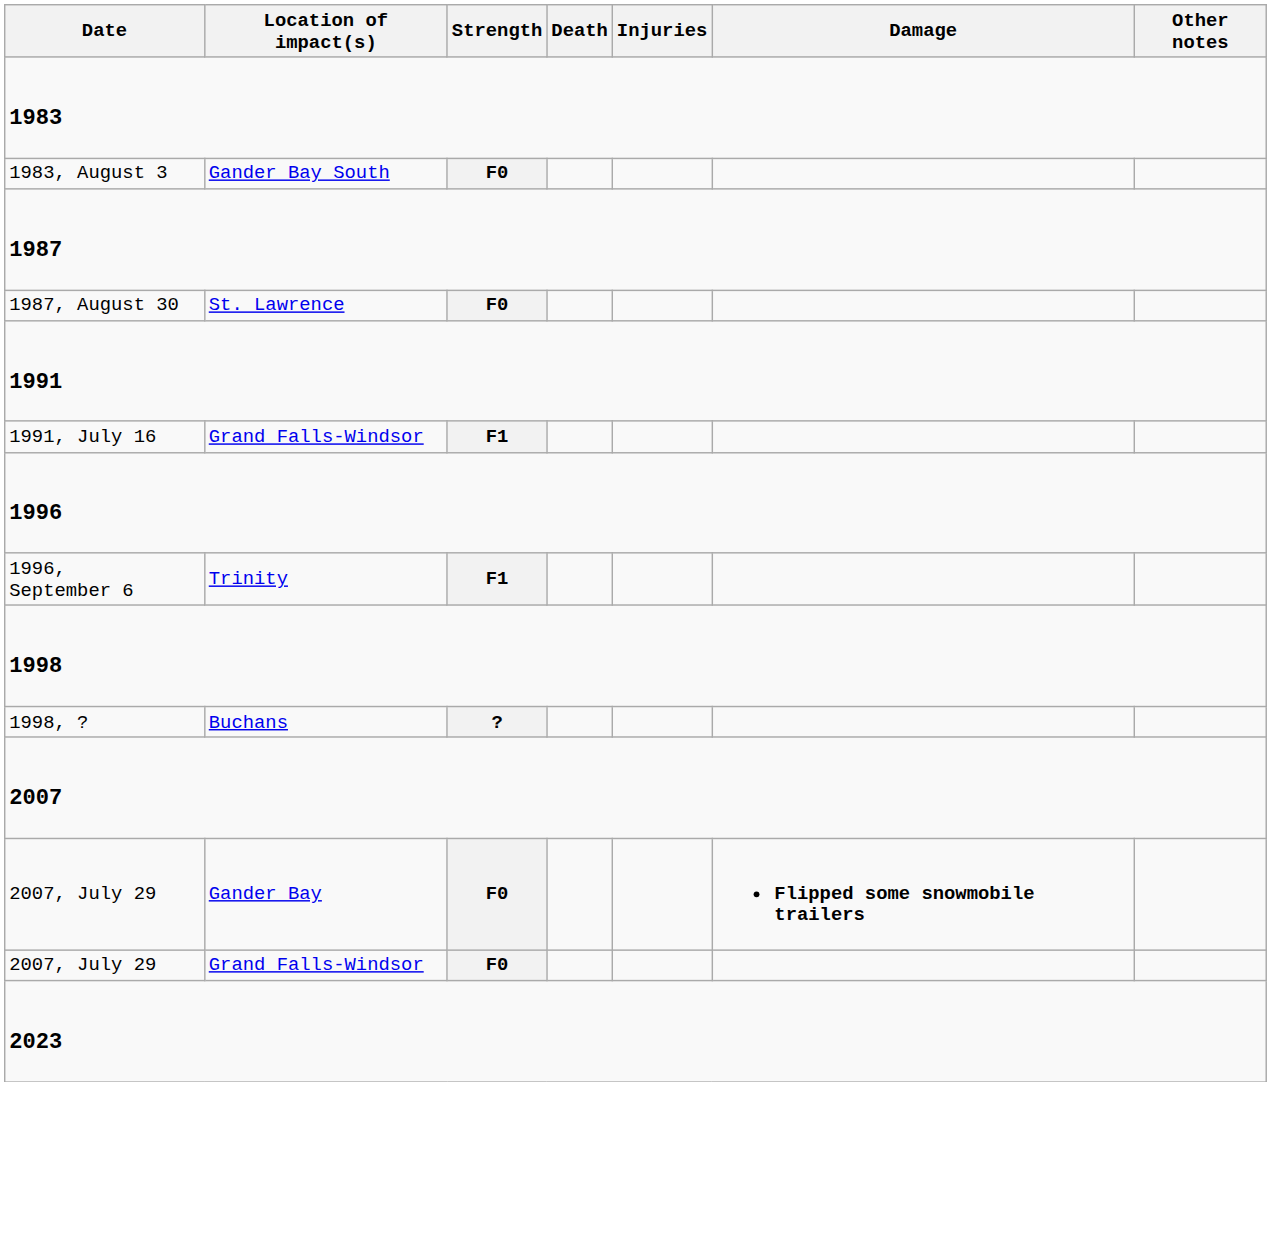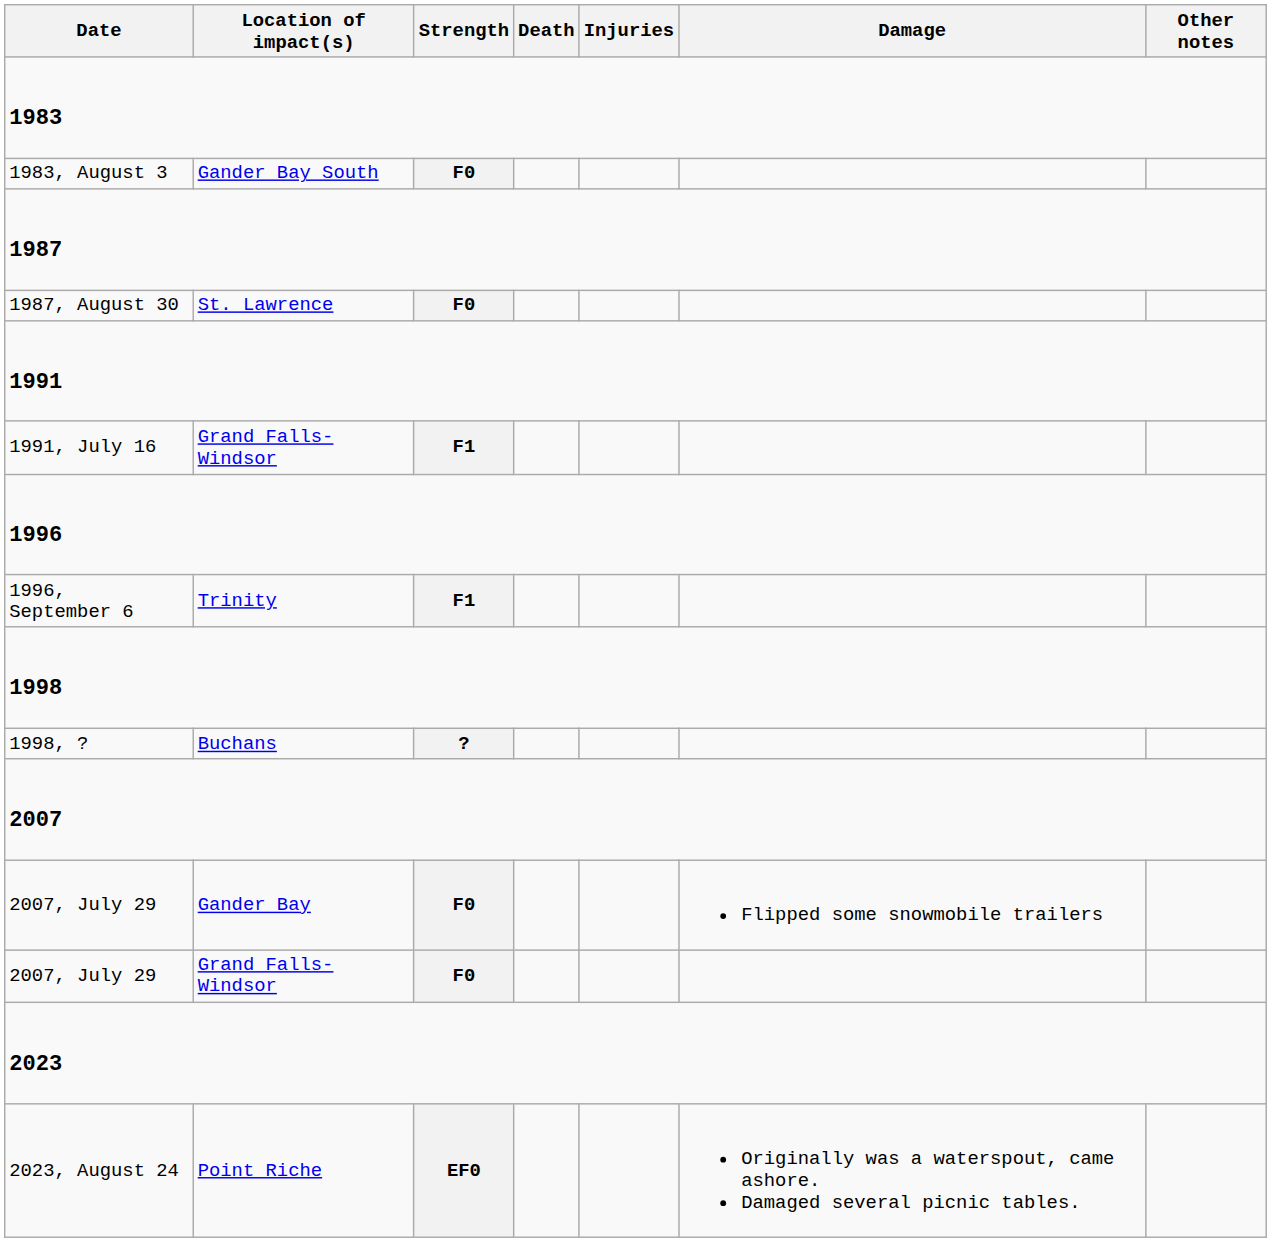Gander Bay | Damage: bold -> normal
+ row: 2023, August 24 | Point Riche | EF0 | Originally was a waterspout, came ashore. Damaged several picnic tables.
